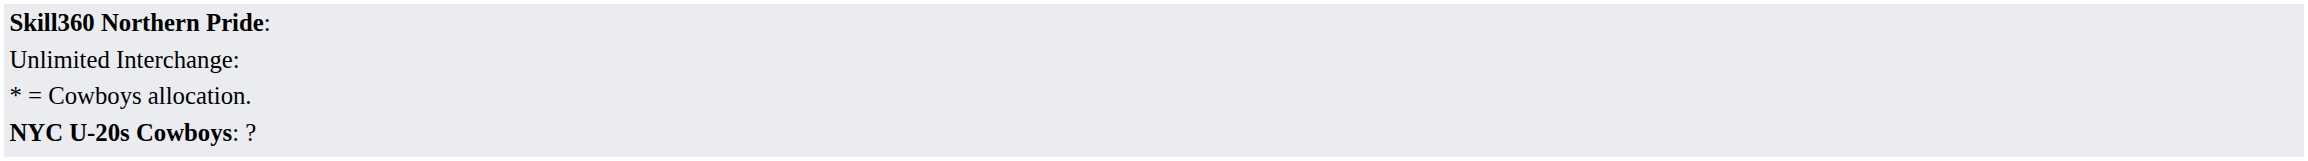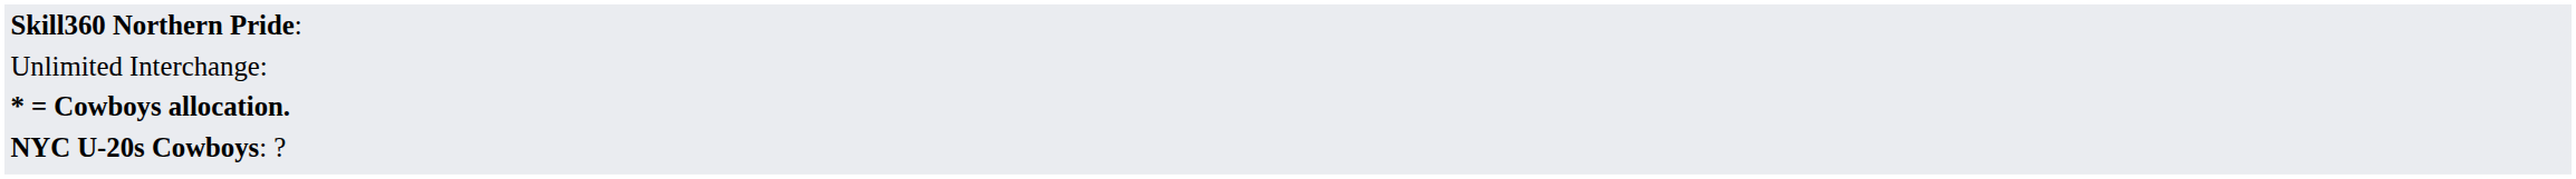row 3 | column 1: normal -> bold
